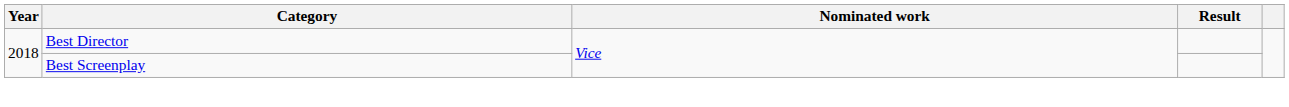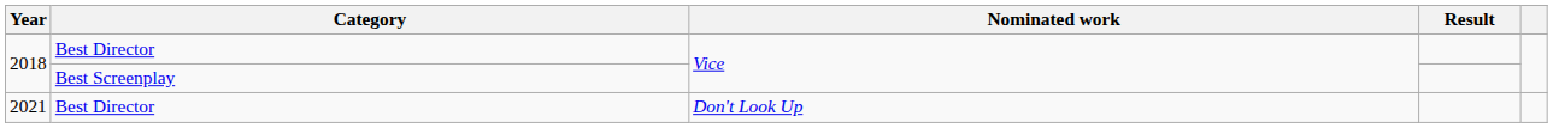+ row: 2021 | Best Director | Don't Look Up
